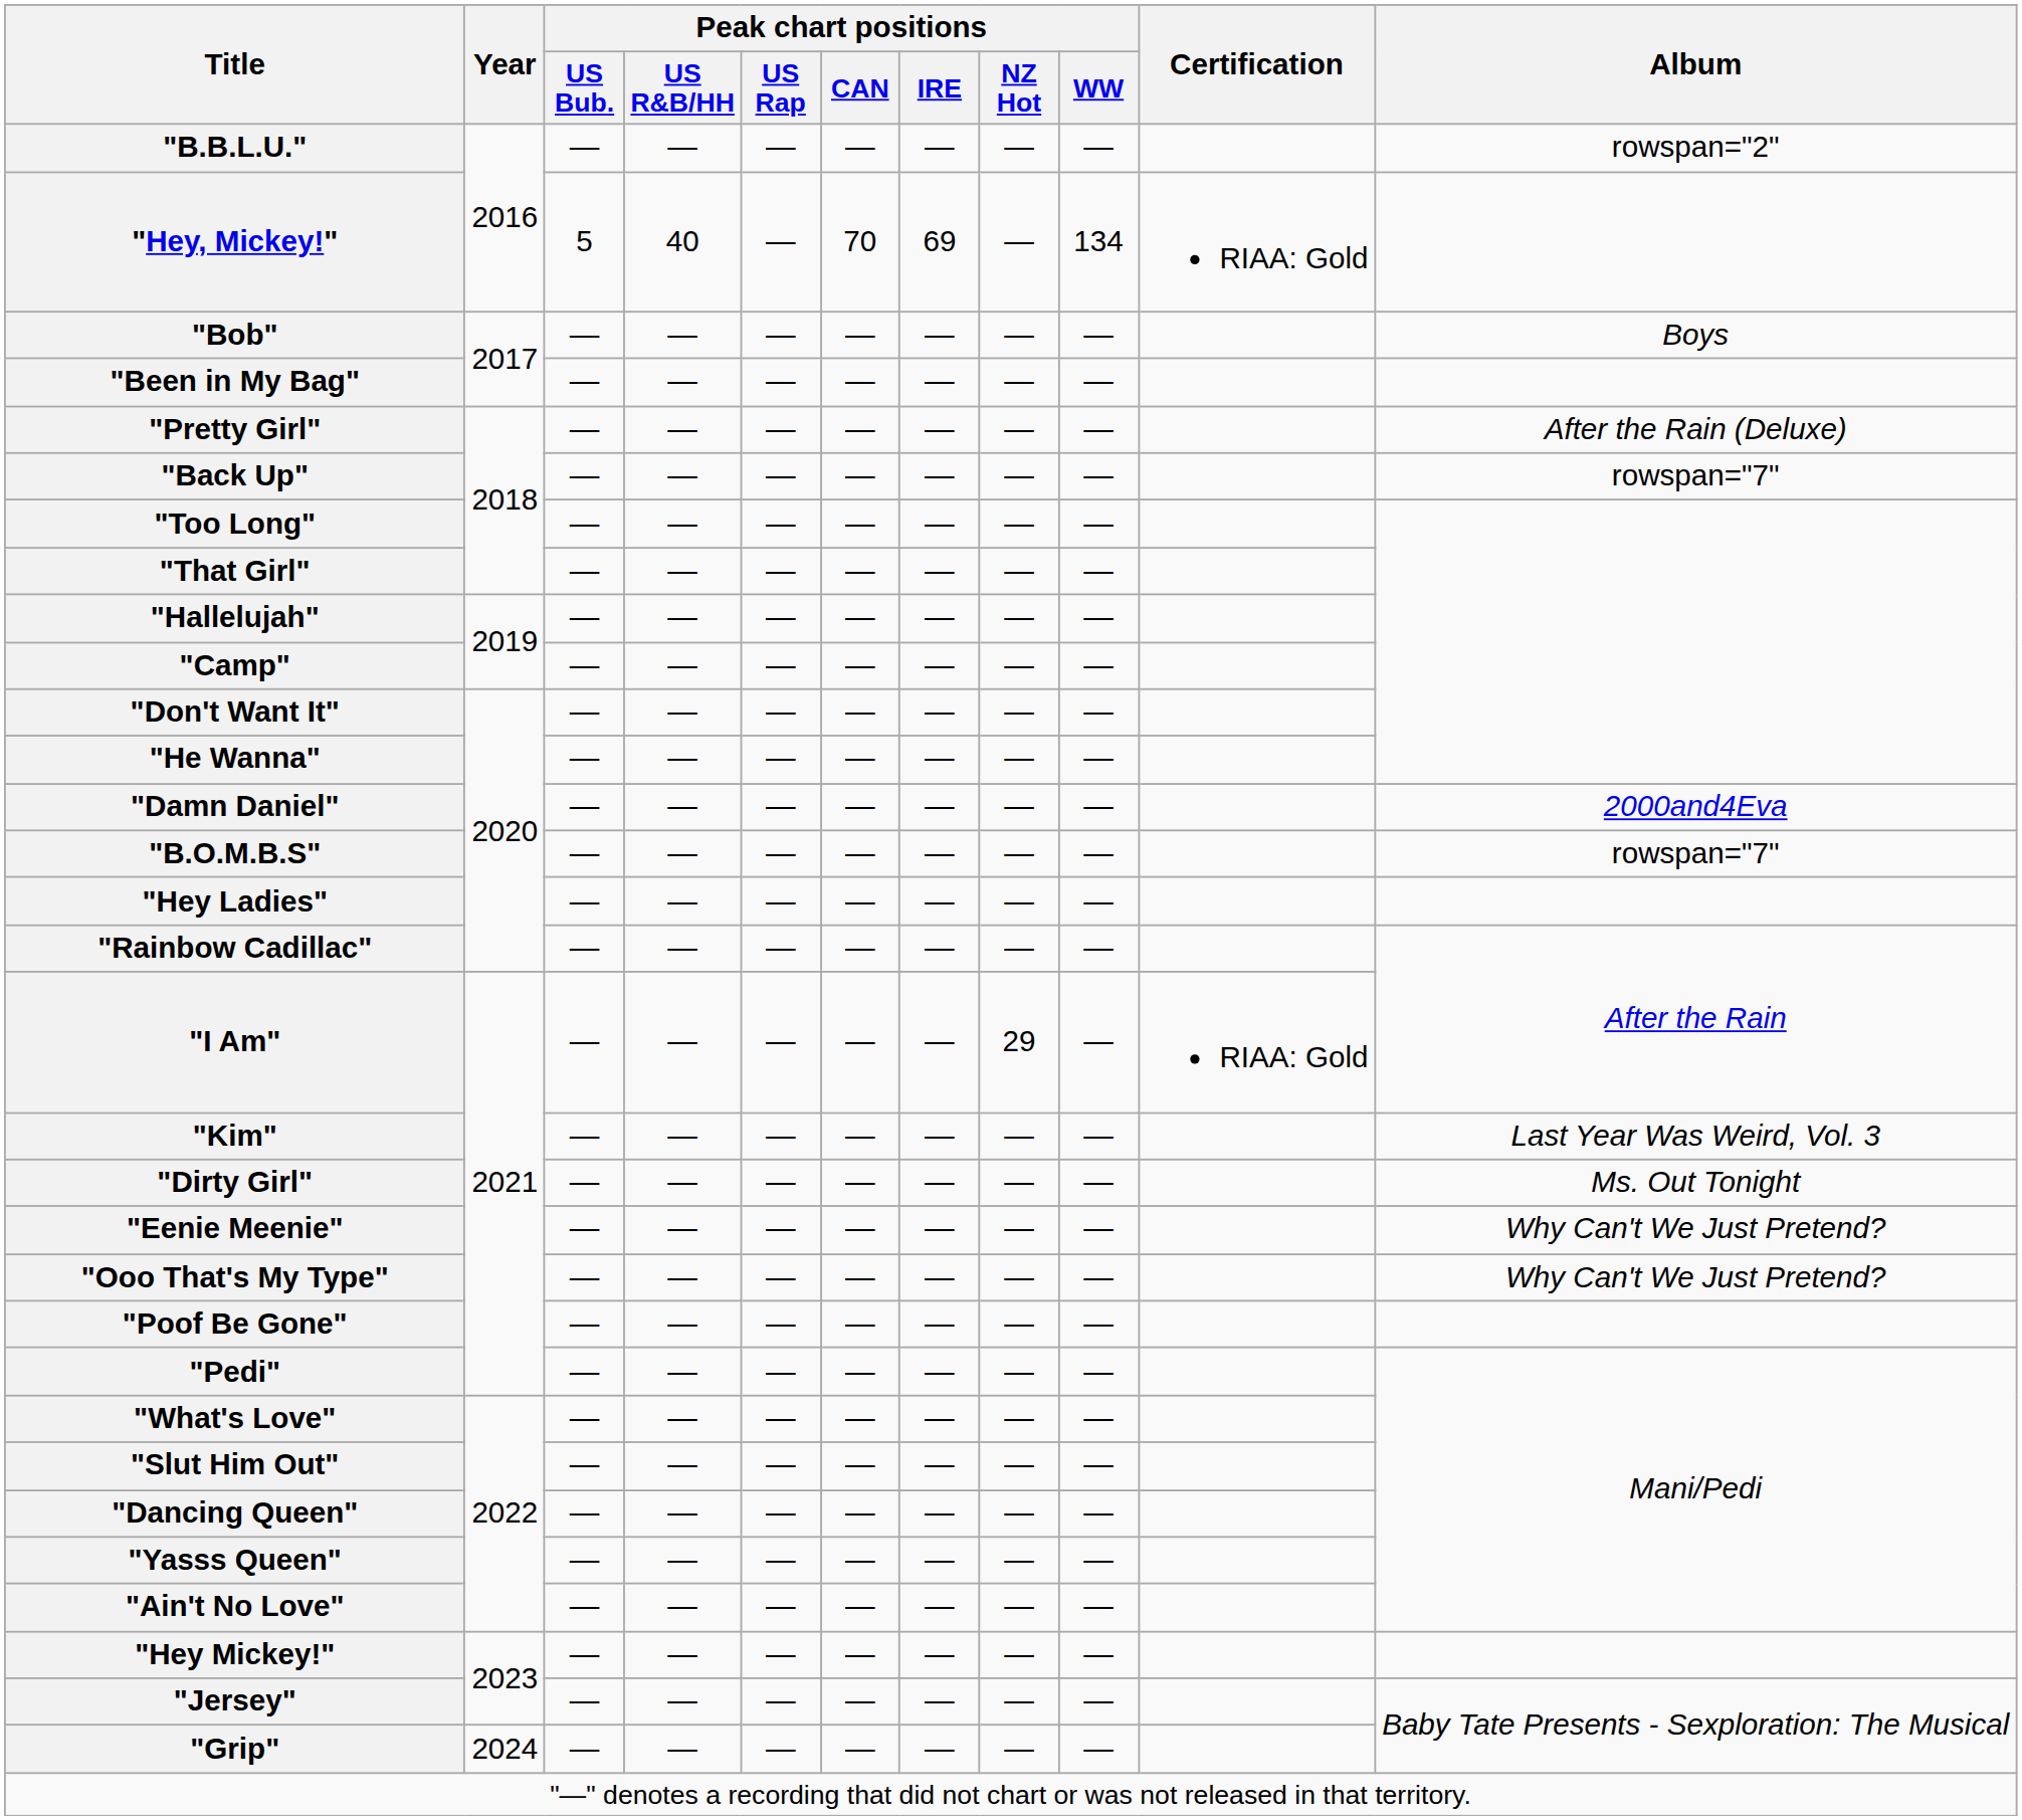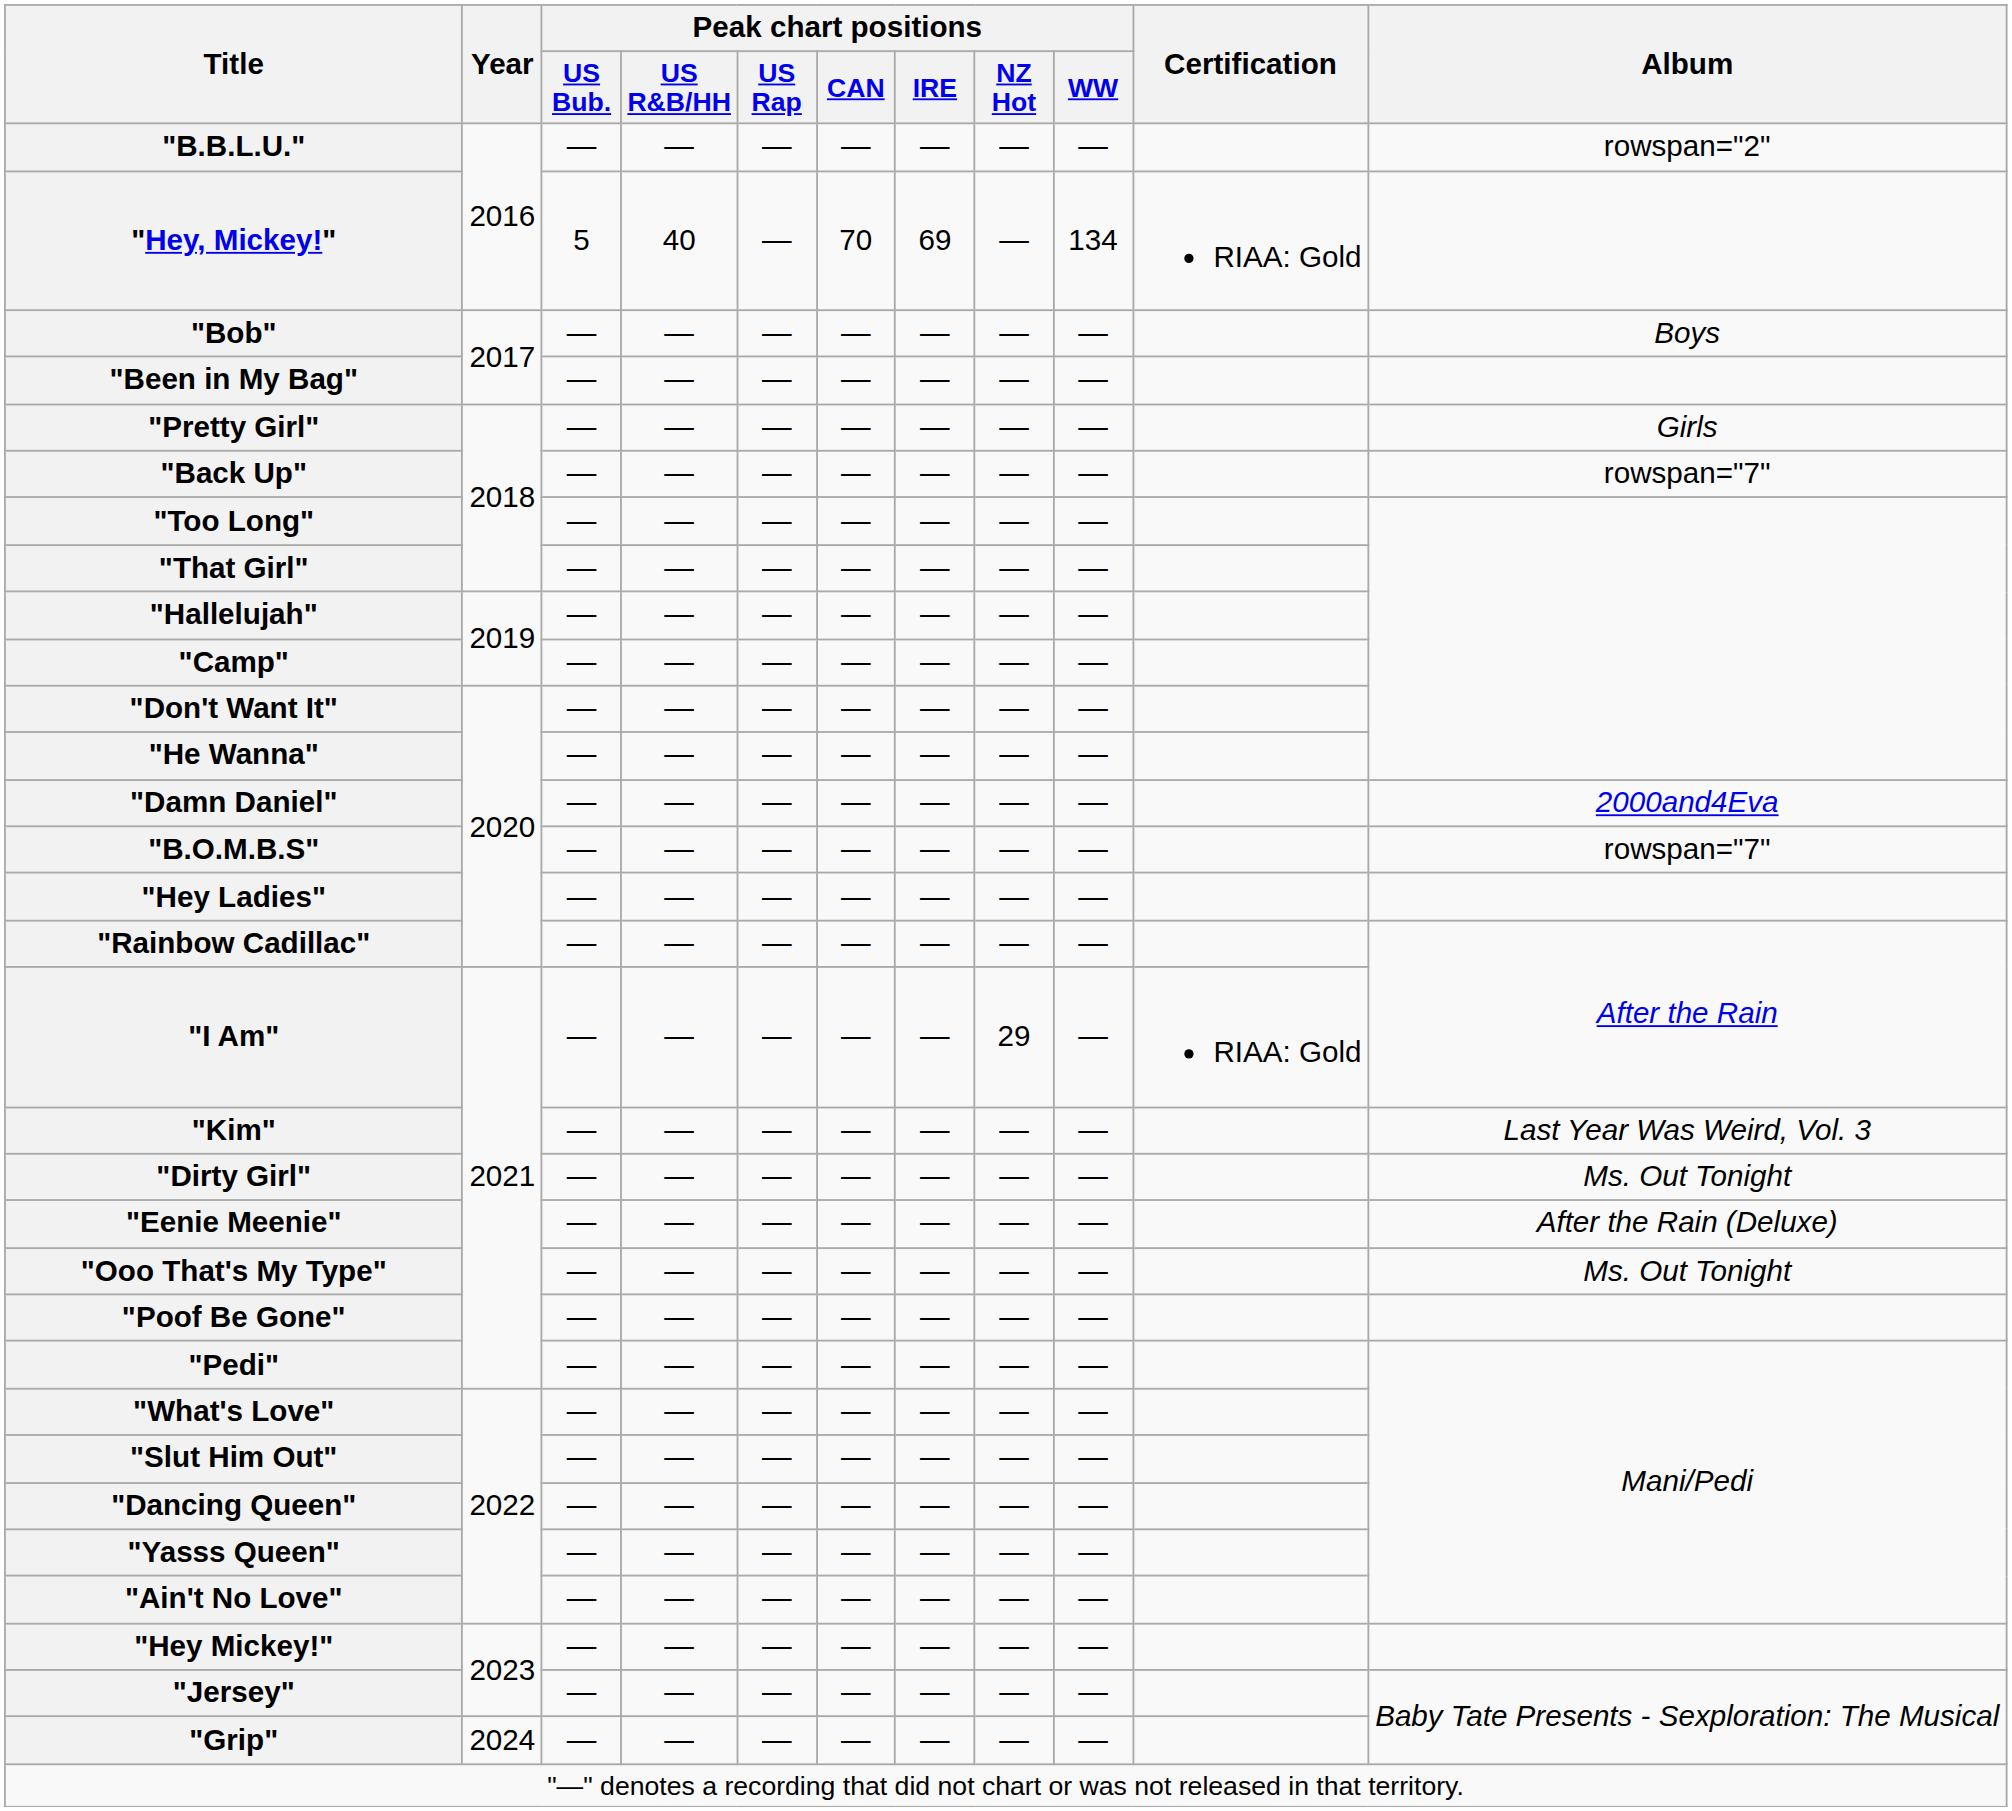"Pretty Girl" | Album: After the Rain (Deluxe) -> Girls
"Eenie Meenie" | Album: Why Can't We Just Pretend? -> After the Rain (Deluxe)
"Ooo That's My Type" | Album: Why Can't We Just Pretend? -> Ms. Out Tonight
